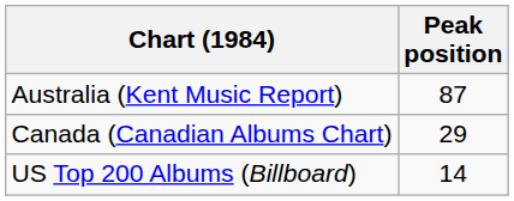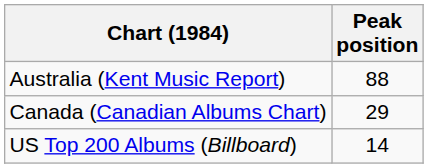Australia (Kent Music Report) | Peak position: 87 -> 88
